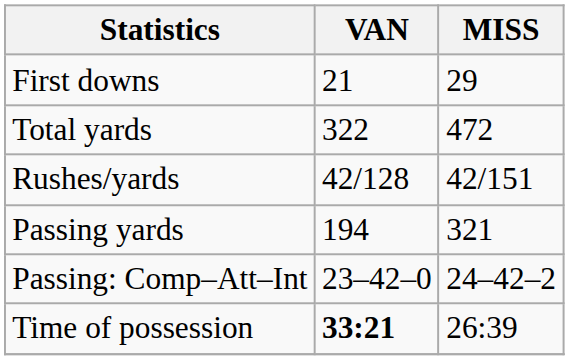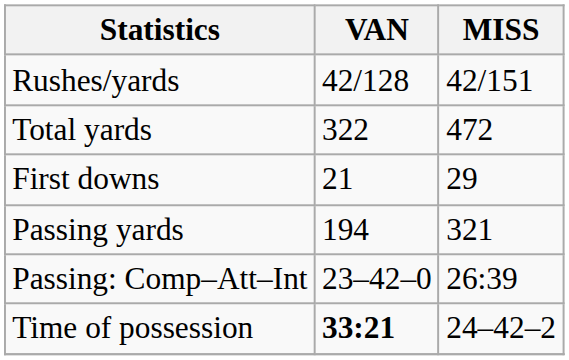rows swapped: First downs <-> Rushes/yards
Passing: Comp–Att–Int | MISS: 24–42–2 -> 26:39
Time of possession | MISS: 26:39 -> 24–42–2
